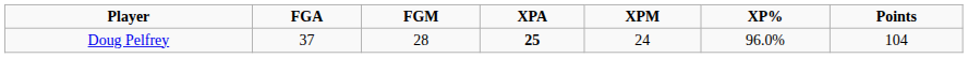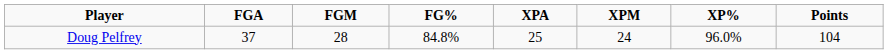+ column: FG% | 84.8%
Doug Pelfrey | XPA: bold -> normal
